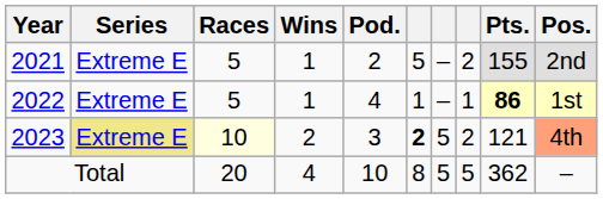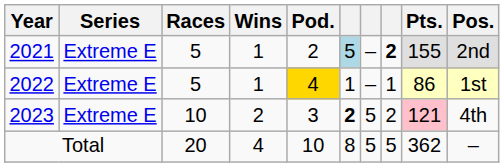2021 | column 6: no background -> lightblue background
2021 | column 8: normal -> bold
2022 | Pod.: no background -> gold background
2022 | Pts.: bold -> normal
2023 | Series: khaki background -> no background
2023 | Races: lightyellow background -> no background
2023 | Pts.: no background -> pink background
2023 | Pos.: lightsalmon background -> no background
